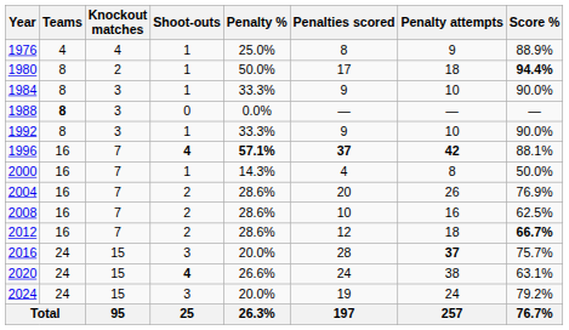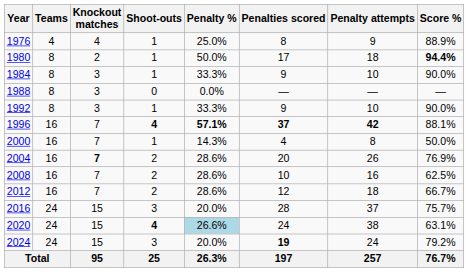1988 | Teams: bold -> normal
2004 | Knockout matches: normal -> bold
2012 | Score %: bold -> normal
2016 | Penalty attempts: bold -> normal
2020 | Penalty %: no background -> lightblue background
2024 | Penalties scored: normal -> bold
